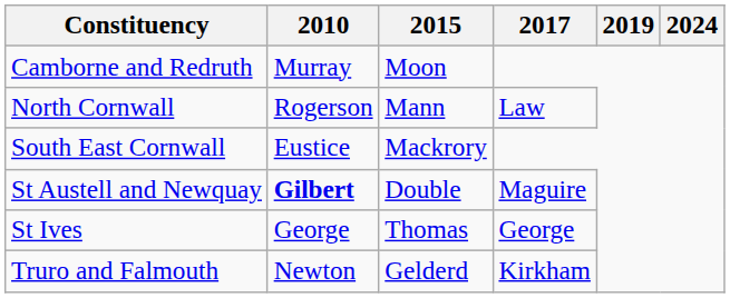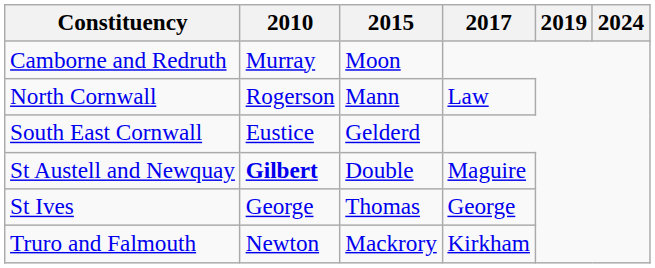South East Cornwall | 2015: Mackrory -> Gelderd
Truro and Falmouth | 2015: Gelderd -> Mackrory
